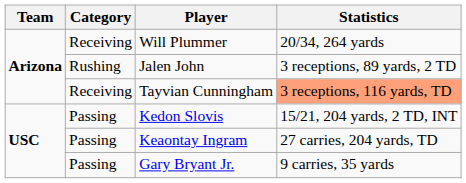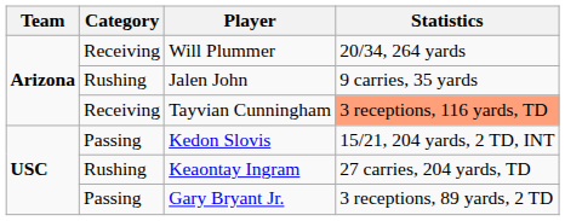Jalen John | Statistics: 3 receptions, 89 yards, 2 TD -> 9 carries, 35 yards
Keaontay Ingram | Category: Passing -> Rushing
Gary Bryant Jr. | Statistics: 9 carries, 35 yards -> 3 receptions, 89 yards, 2 TD
